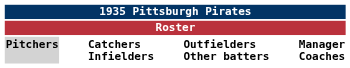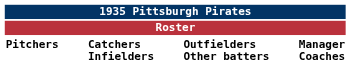Pitchers | column 1: lightgrey background -> no background
